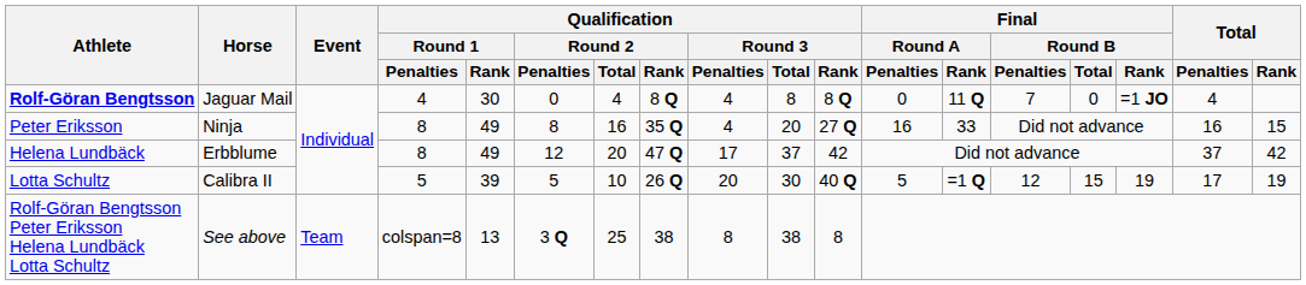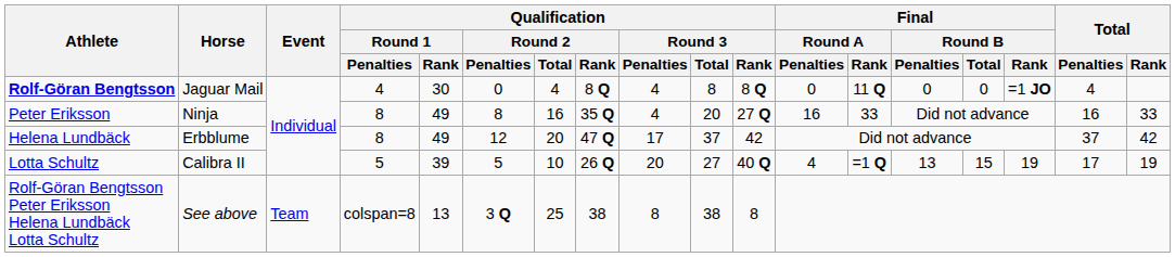Rolf-Göran Bengtsson | Final / Round B / Penalties: 7 -> 0
Peter Eriksson | Total / Rank: 15 -> 33
Lotta Schultz | Qualification / Round 3 / Total: 30 -> 27
Lotta Schultz | Final / Round A / Penalties: 5 -> 4
Lotta Schultz | Final / Round B / Penalties: 12 -> 13
